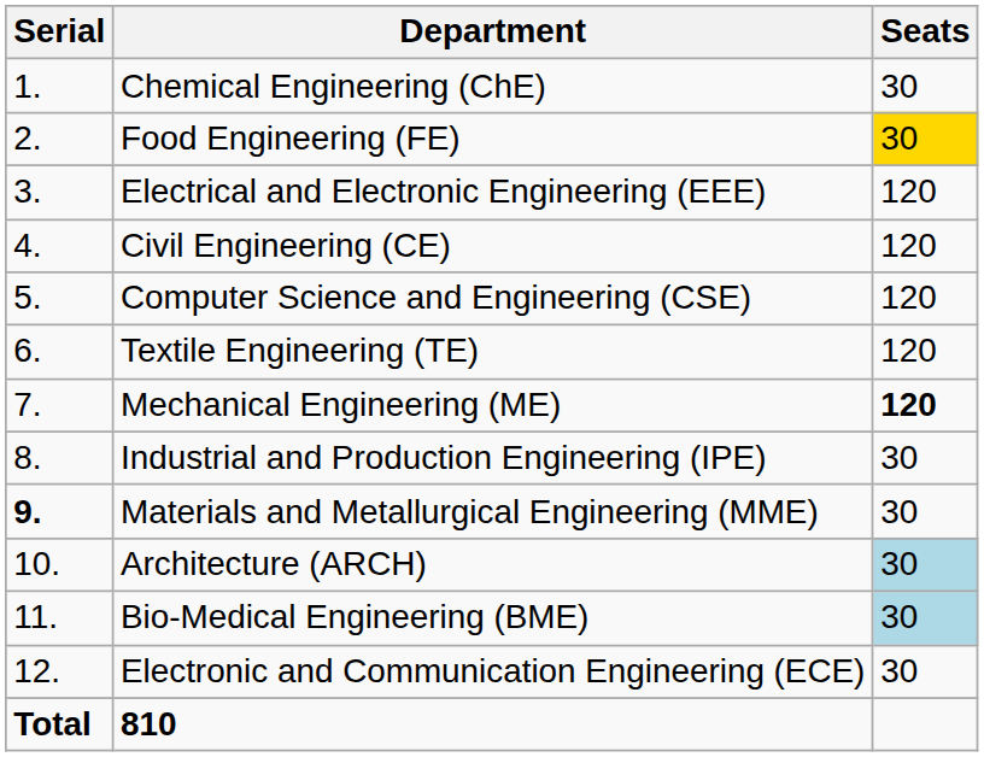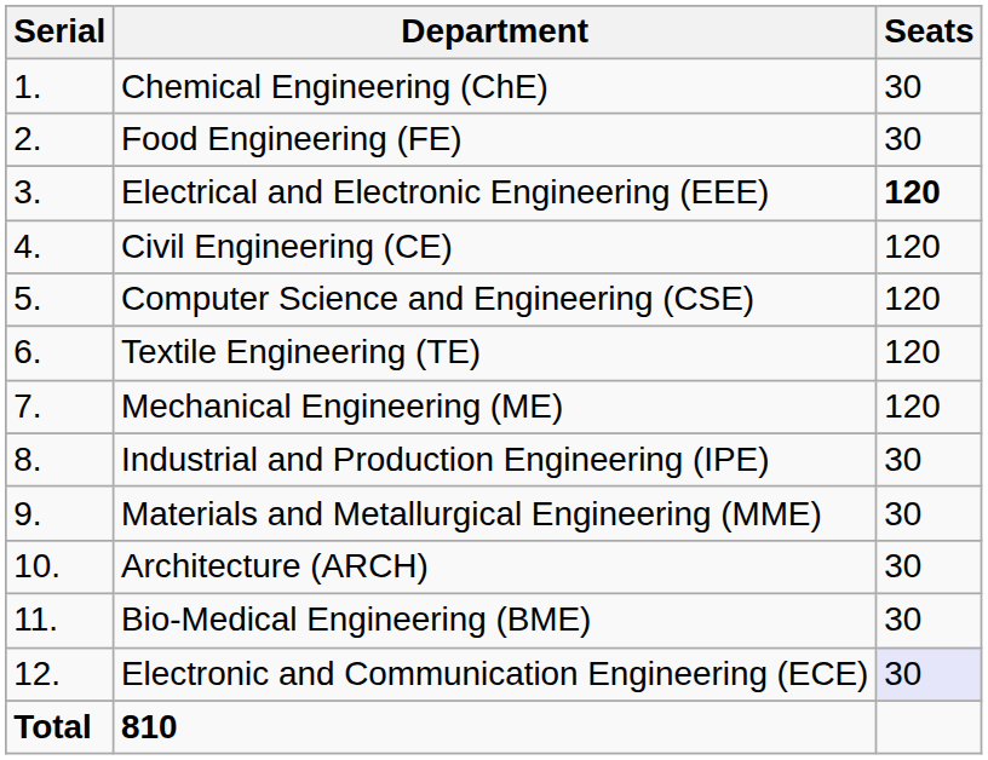Food Engineering (FE) | Seats: gold background -> no background
Electrical and Electronic Engineering (EEE) | Seats: normal -> bold
Mechanical Engineering (ME) | Seats: bold -> normal
Materials and Metallurgical Engineering (MME) | Serial: bold -> normal
Architecture (ARCH) | Seats: lightblue background -> no background
Bio-Medical Engineering (BME) | Seats: lightblue background -> no background
Electronic and Communication Engineering (ECE) | Seats: no background -> lavender background
